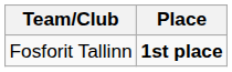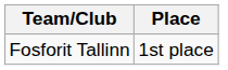Fosforit Tallinn | Place: bold -> normal
